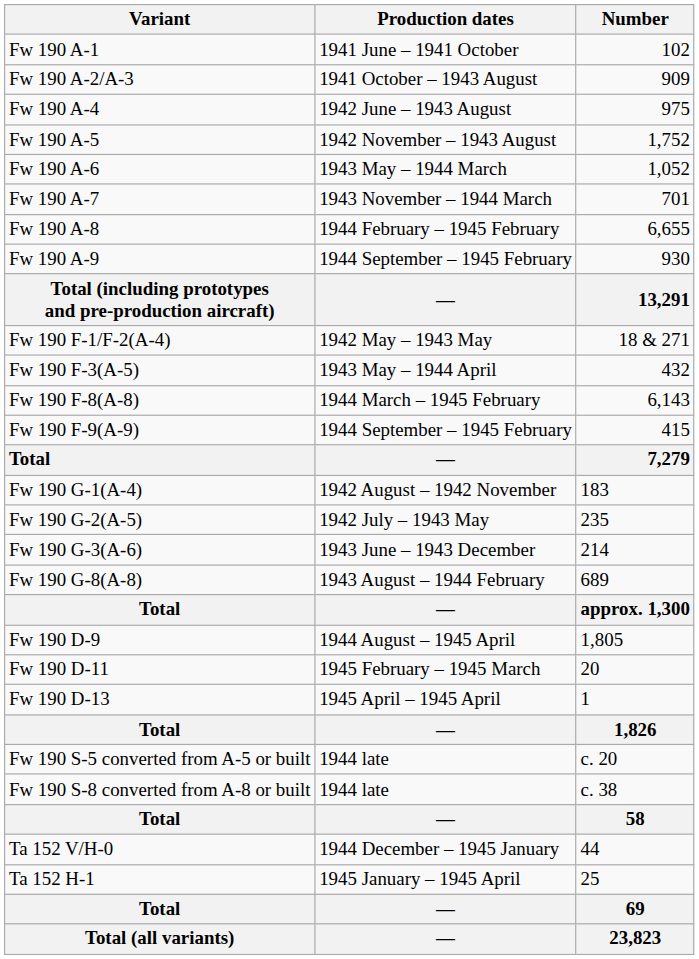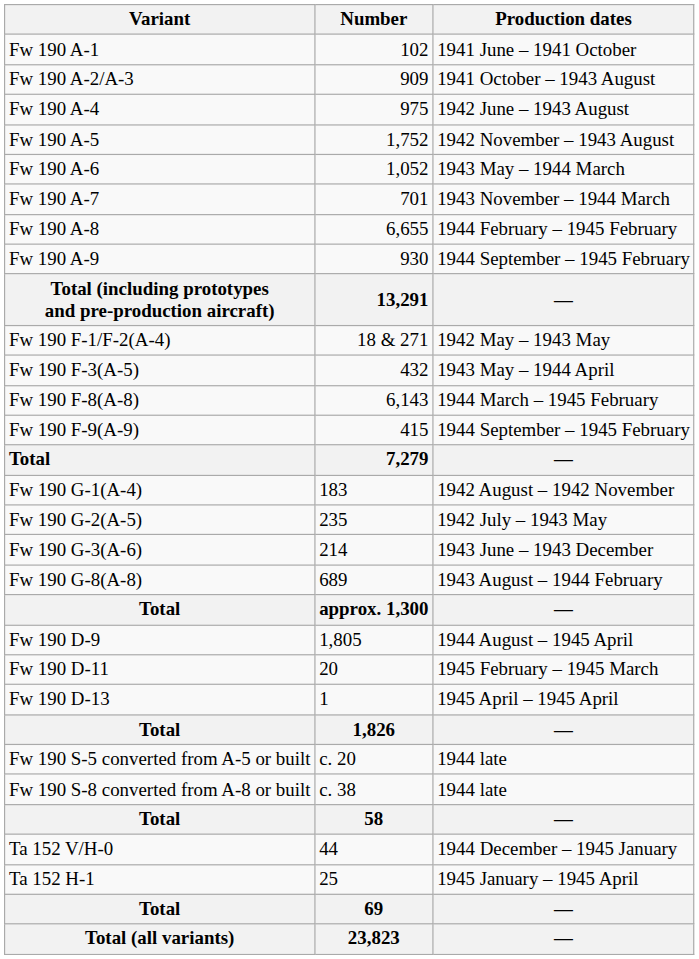columns swapped: Number <-> Production dates
